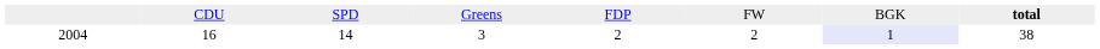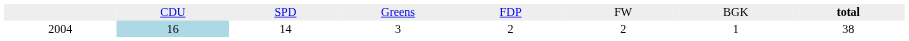2004 | column 2: no background -> lightblue background
2004 | column 7: lavender background -> no background
